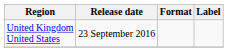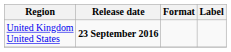United Kingdom United States | Release date: normal -> bold
